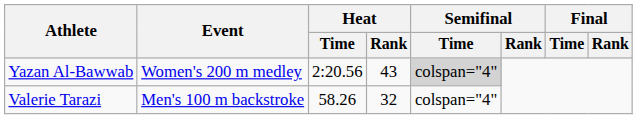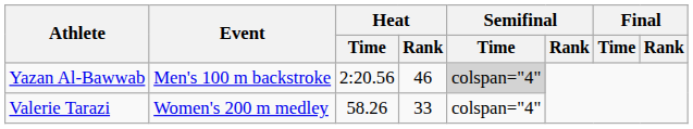Yazan Al-Bawwab | Event: Women's 200 m medley -> Men's 100 m backstroke
Yazan Al-Bawwab | Heat / Rank: 43 -> 46
Valerie Tarazi | Event: Men's 100 m backstroke -> Women's 200 m medley
Valerie Tarazi | Heat / Rank: 32 -> 33
